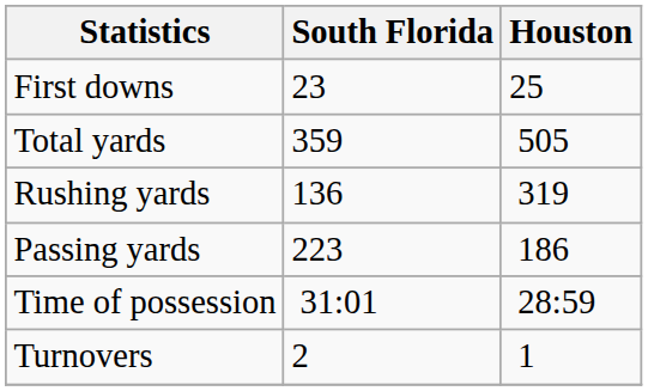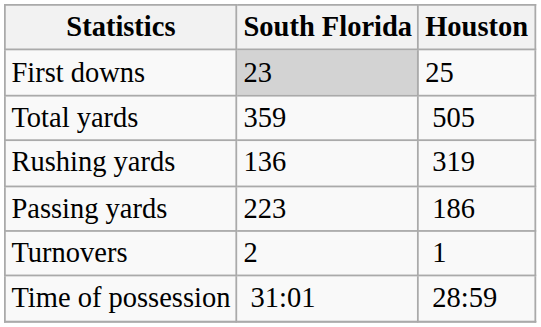First downs | South Florida: no background -> lightgrey background
rows swapped: Turnovers <-> Time of possession
